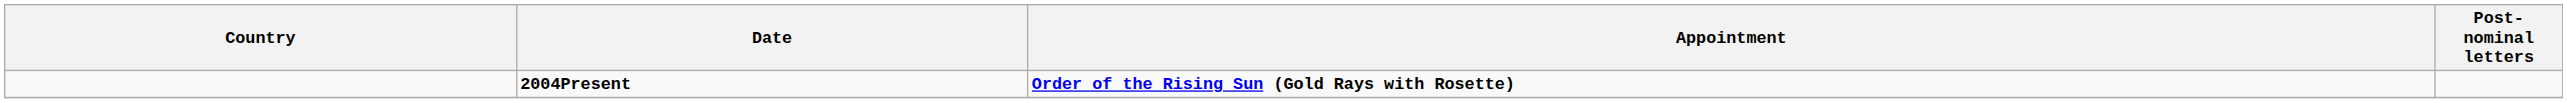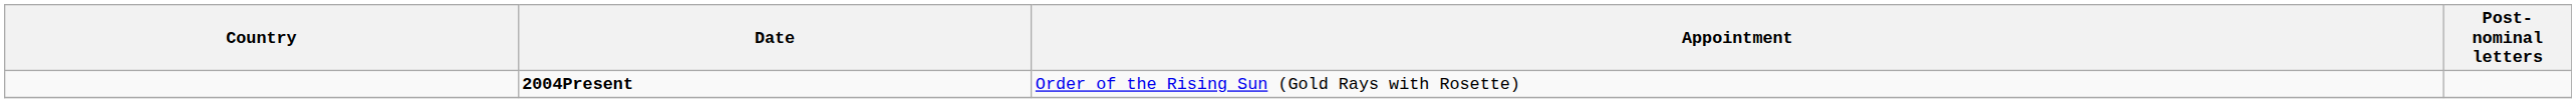2004Present | Appointment: bold -> normal
